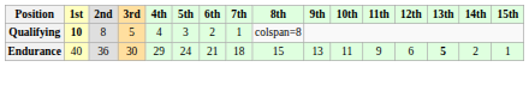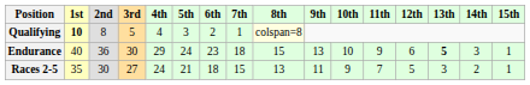Qualifying | 8th: no background -> lightyellow background
Endurance | 6th: 21 -> 23
Endurance | 10th: 11 -> 10
Endurance | 14th: 2 -> 3
+ row: Races 2-5 | 35 | 30 | 27 | 24 | 21 | 18 | 15 | 13 | 11 | 9 | 7 | 5 | 3 | 2 | 1
